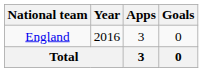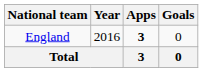England | Apps: normal -> bold
